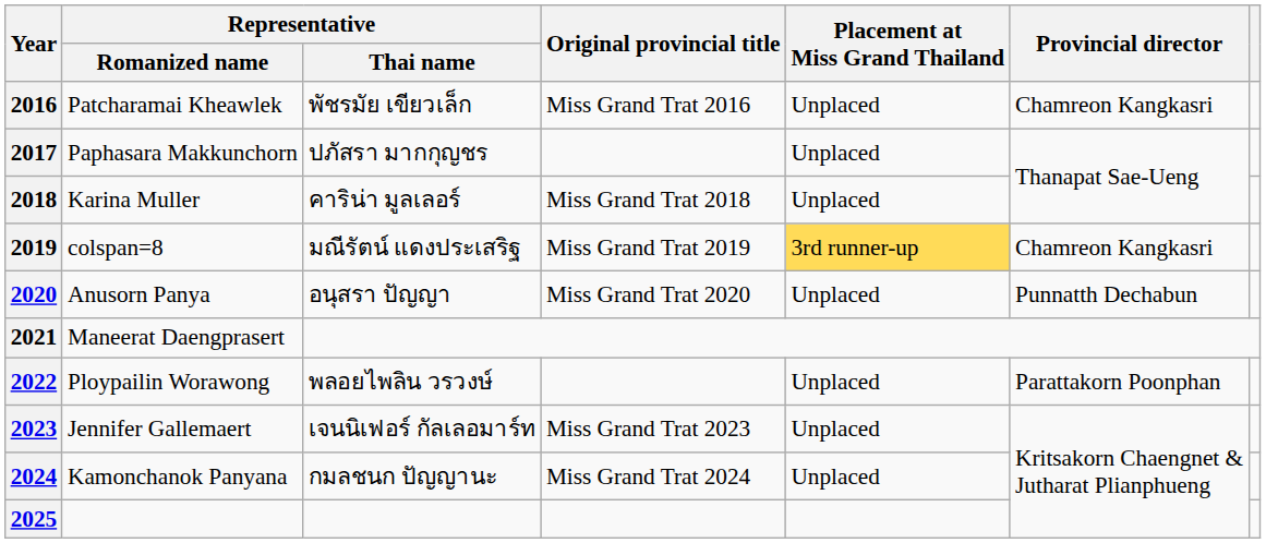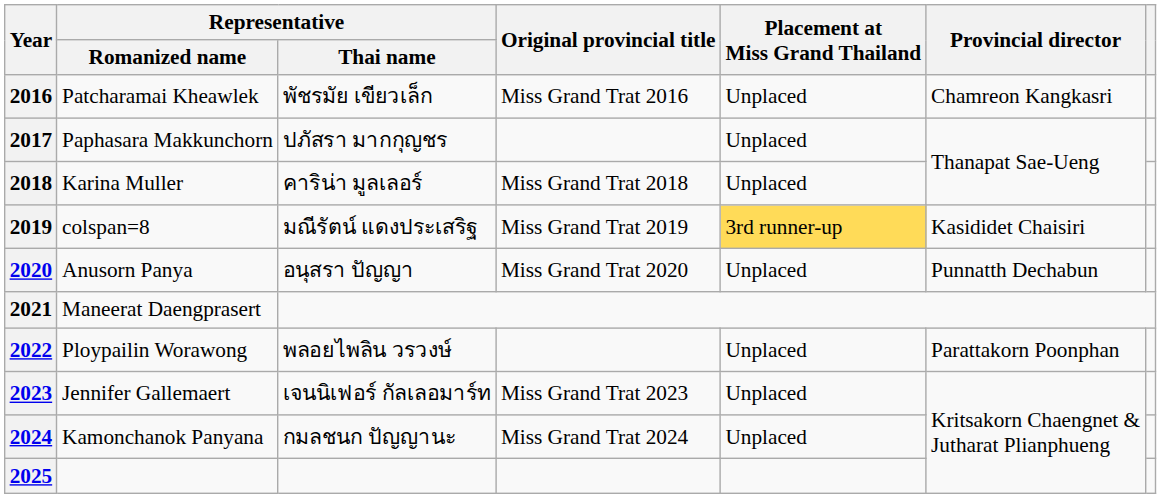2019 | Provincial director: Chamreon Kangkasri -> Kasididet Chaisiri
